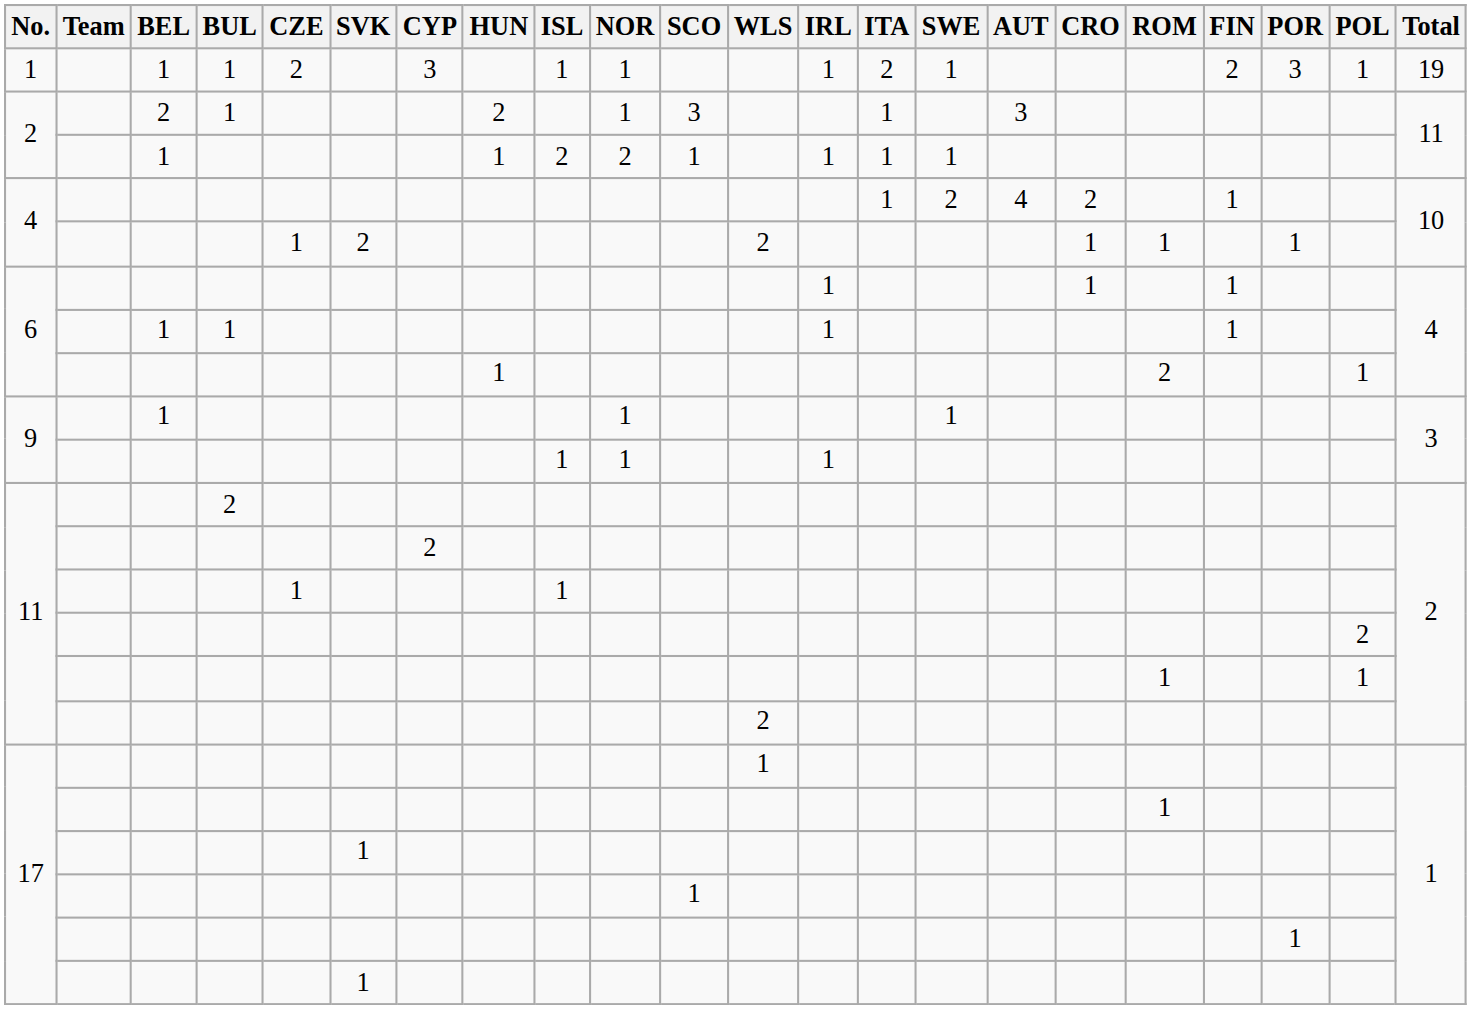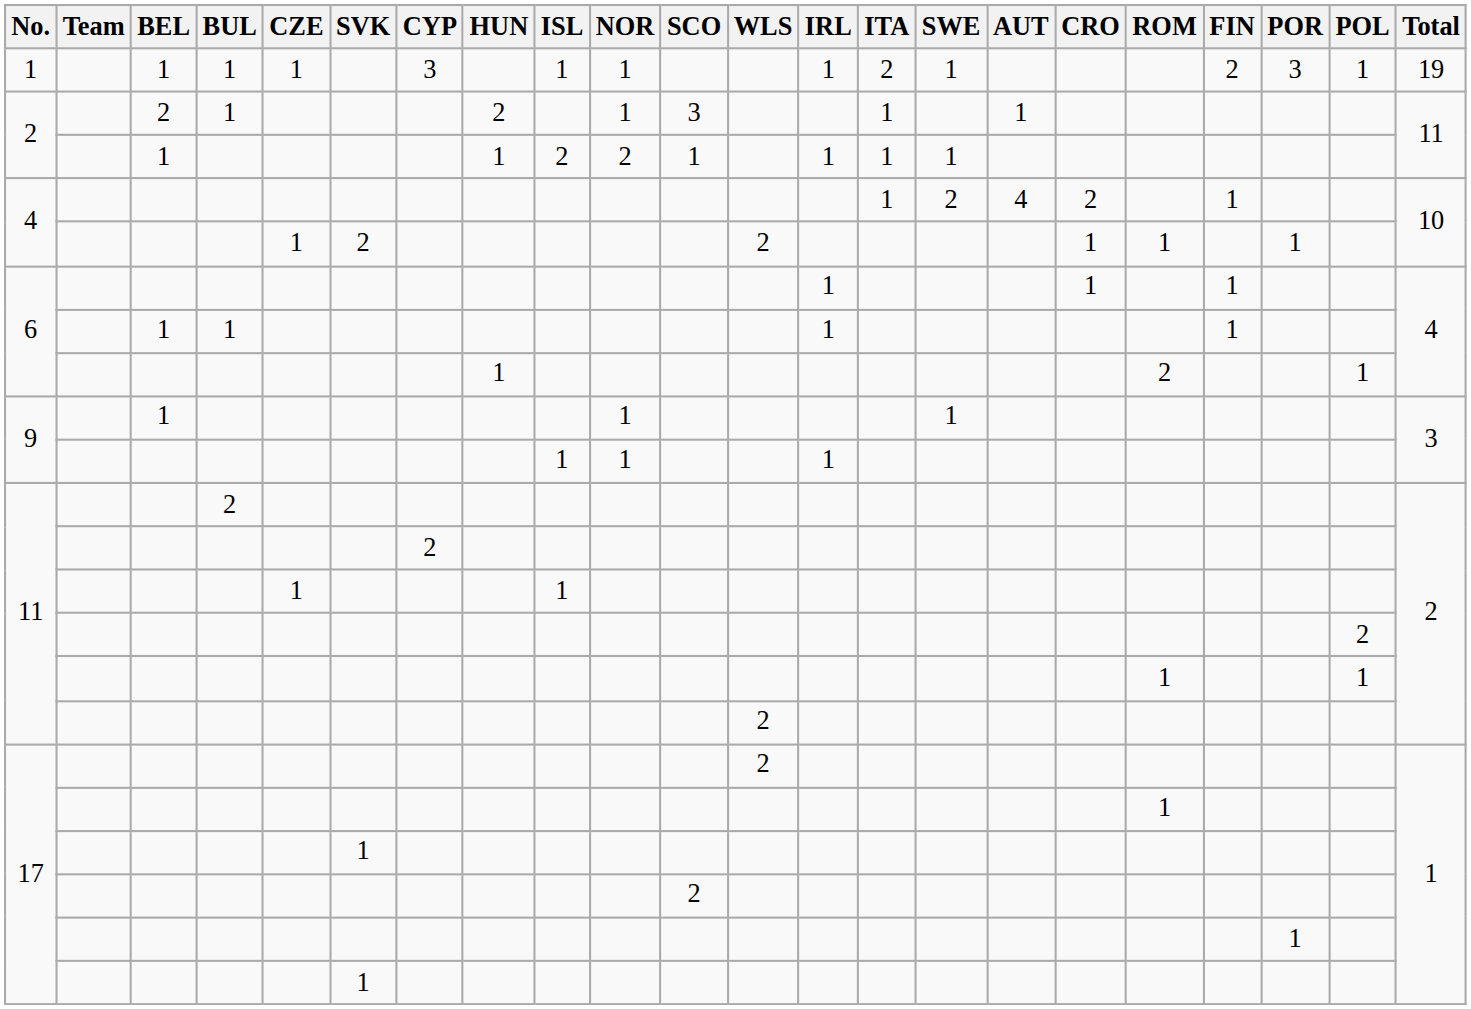row 2 | CZE: 2 -> 1
row 3 | AUT: 3 -> 1
row 18 | WLS: 1 -> 2
row 21 | SCO: 1 -> 2
